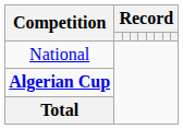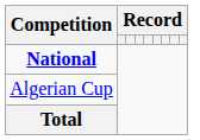National | Competition: normal -> bold
Algerian Cup | Competition: bold -> normal
